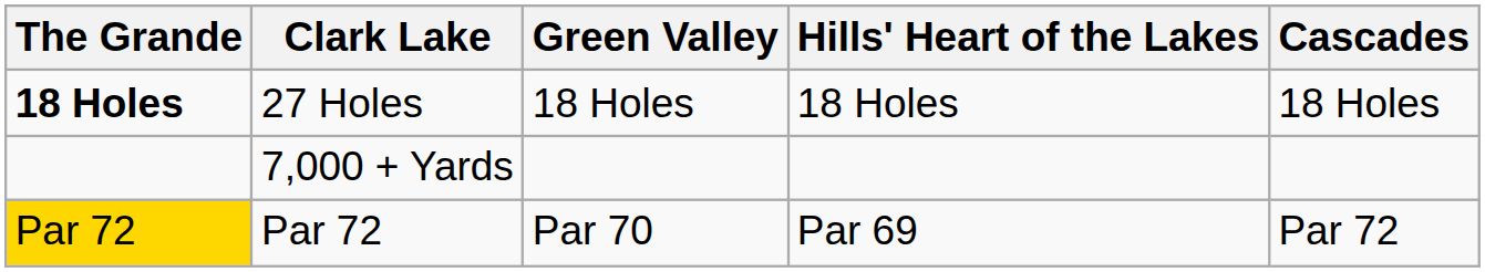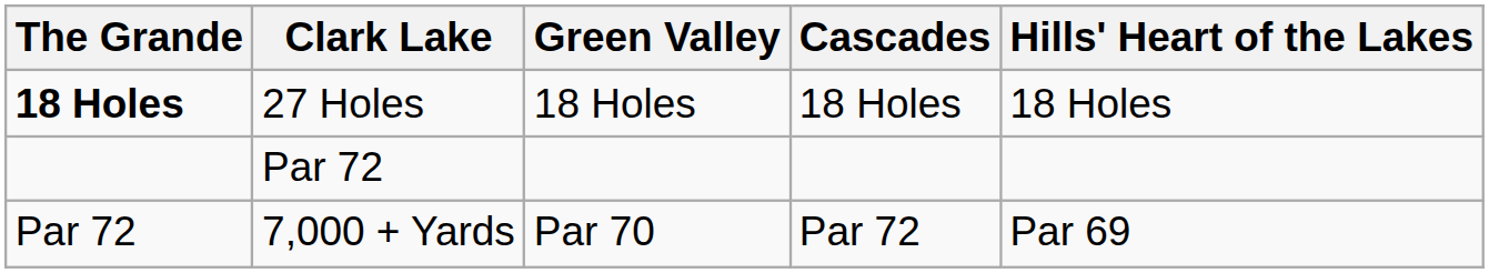columns swapped: Hills' Heart of the Lakes <-> Cascades
row 3 | Clark Lake: 7,000 + Yards -> Par 72
row 4 | The Grande: gold background -> no background
row 4 | Clark Lake: Par 72 -> 7,000 + Yards
